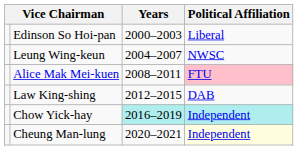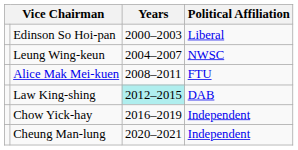Alice Mak Mei-kuen | Political Affiliation: pink background -> no background
Law King-shing | Years: no background -> paleturquoise background
Chow Yick-hay | Years: paleturquoise background -> no background
Chow Yick-hay | Political Affiliation: paleturquoise background -> no background
Cheung Man-lung | Political Affiliation: lightyellow background -> no background
